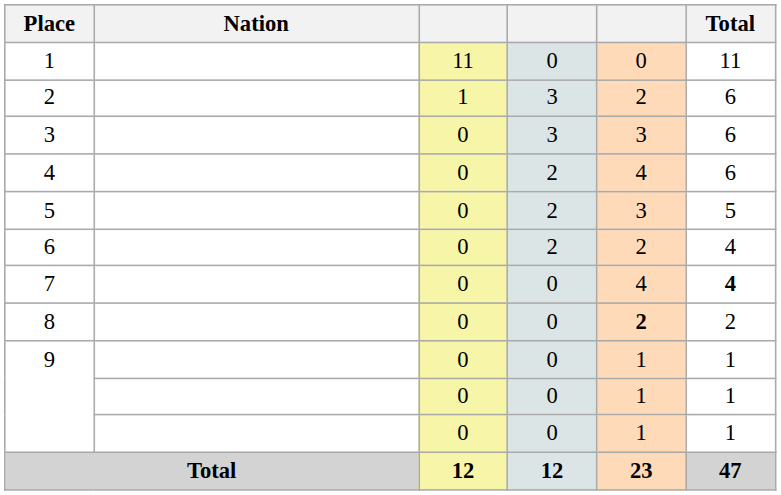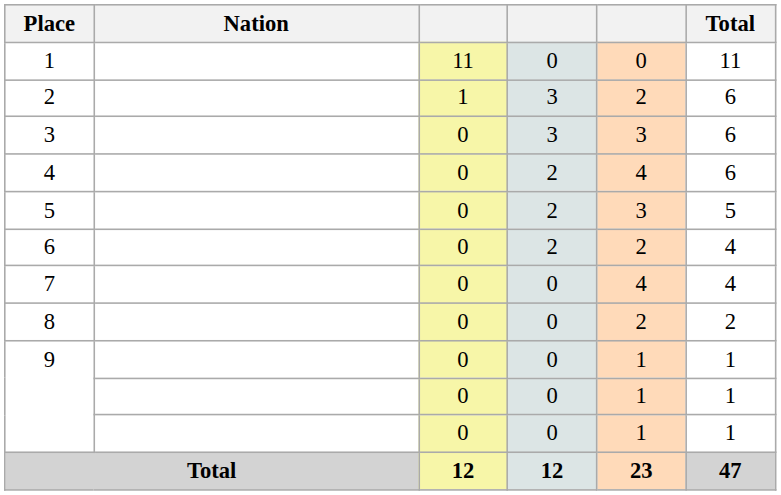7 | Total: bold -> normal
8 | column 5: bold -> normal
